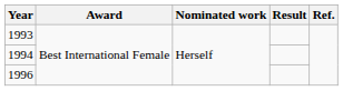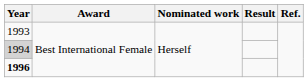1994 | Year: no background -> lightgrey background
1996 | Year: normal -> bold
